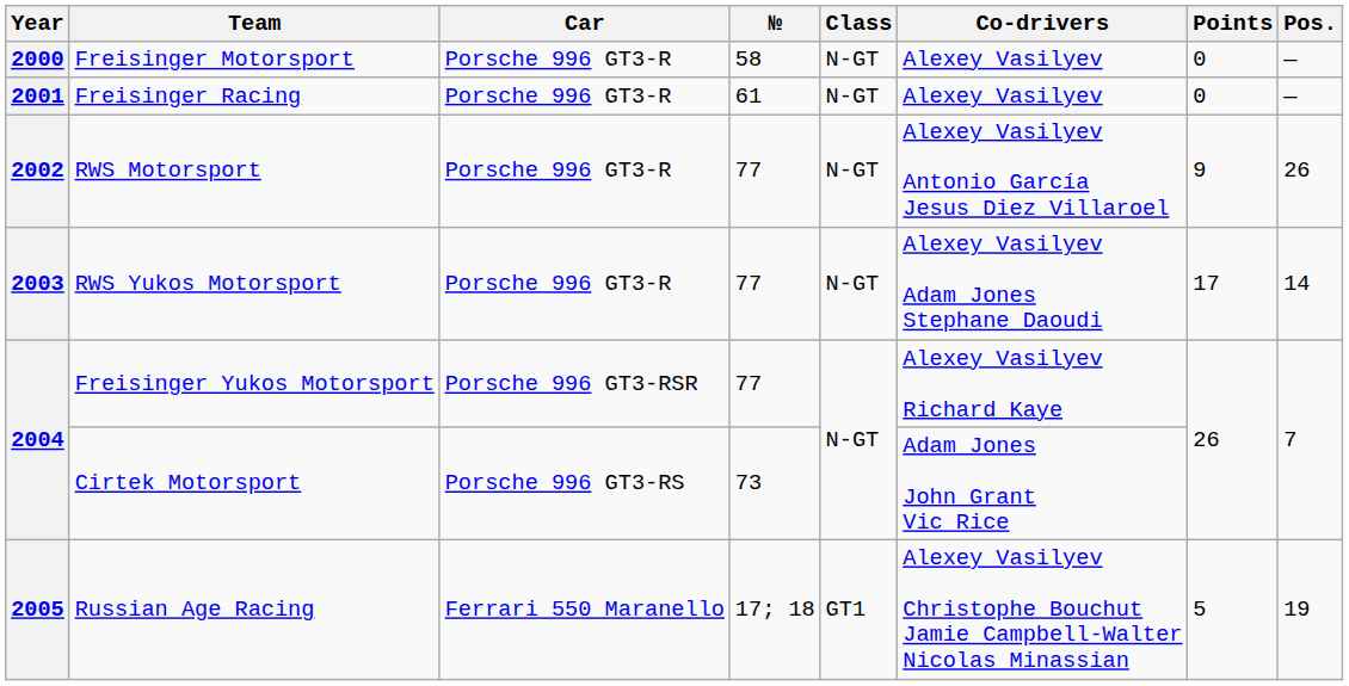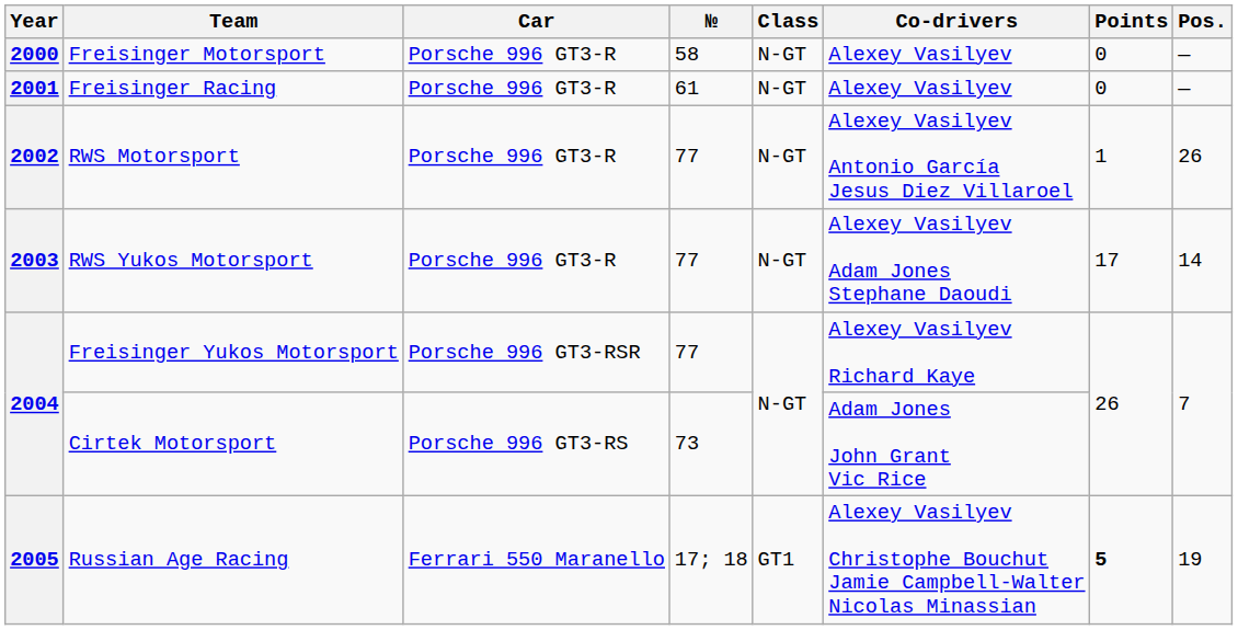RWS Motorsport | Points: 9 -> 1
Russian Age Racing | Points: normal -> bold
